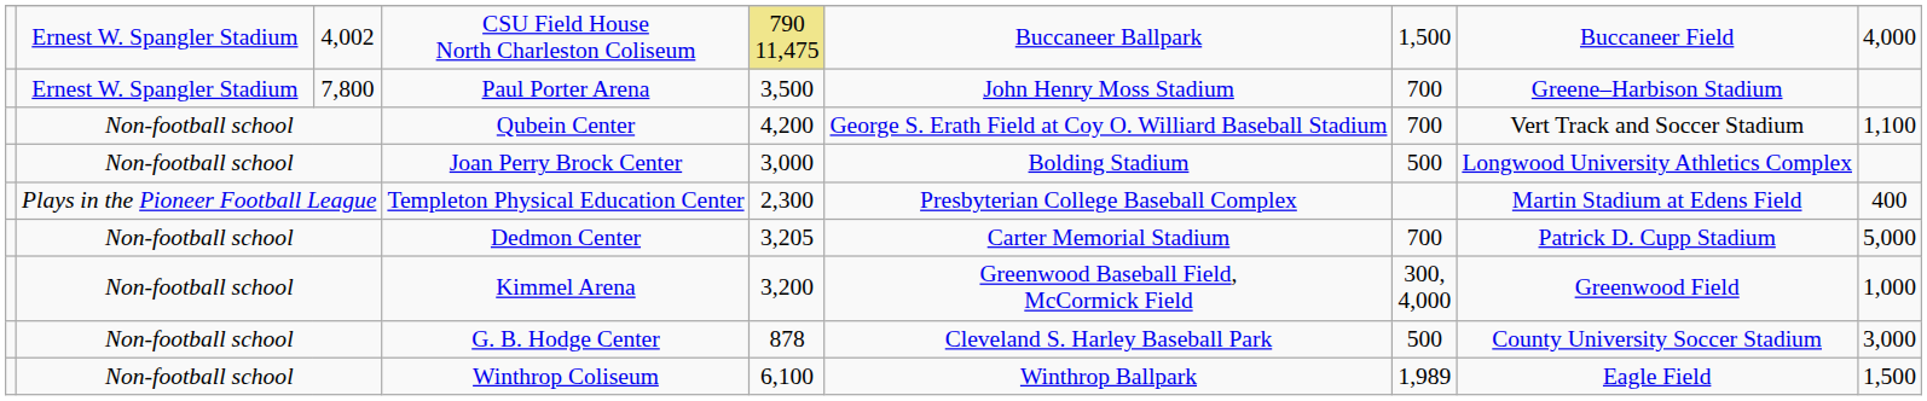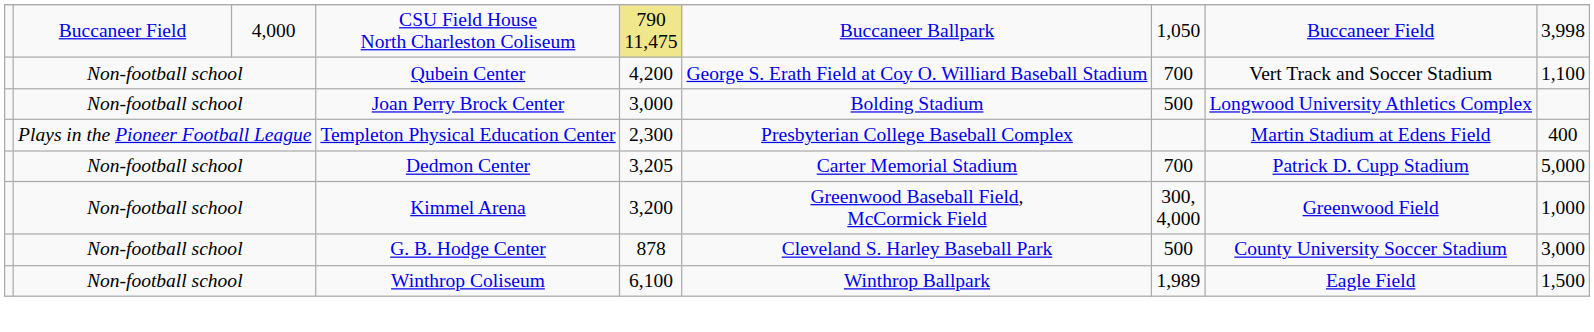CSU Field House North Charleston Coliseum | column 2: Ernest W. Spangler Stadium -> Buccaneer Field
CSU Field House North Charleston Coliseum | column 3: 4,002 -> 4,000
CSU Field House North Charleston Coliseum | column 7: 1,500 -> 1,050
CSU Field House North Charleston Coliseum | column 9: 4,000 -> 3,998
- row: Ernest W. Spangler Stadium | 7,800 | Paul Porter Arena | 3,500 | John Henry Moss Stadium | 700 | Greene–Harbison Stadium
